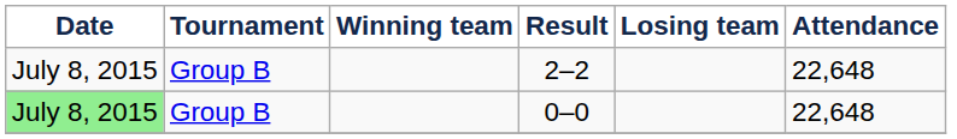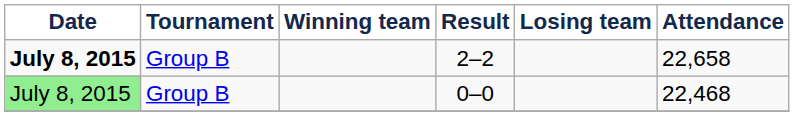2–2 | Date: normal -> bold
2–2 | Attendance: 22,648 -> 22,658
0–0 | Attendance: 22,648 -> 22,468
